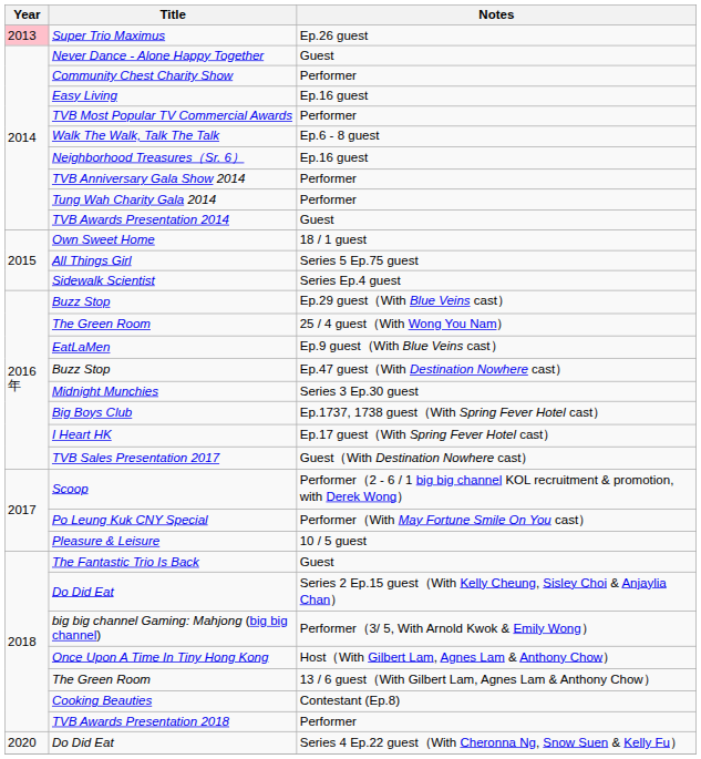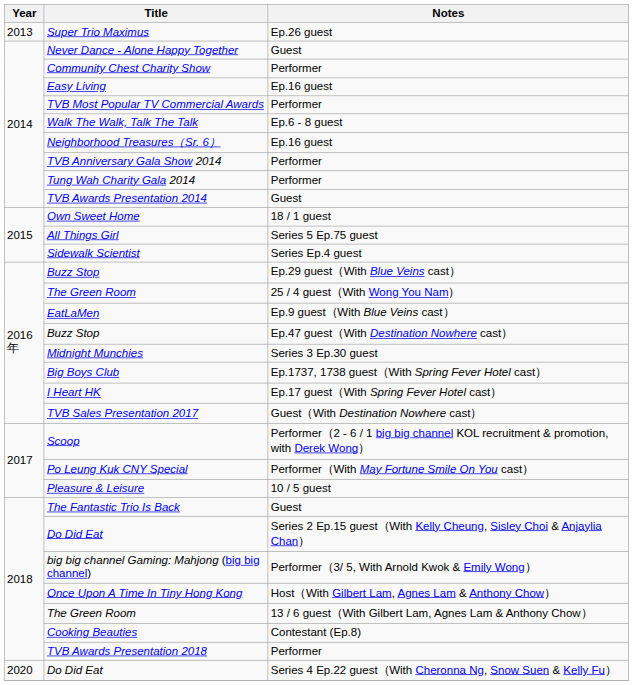Super Trio Maximus | Year: pink background -> no background
